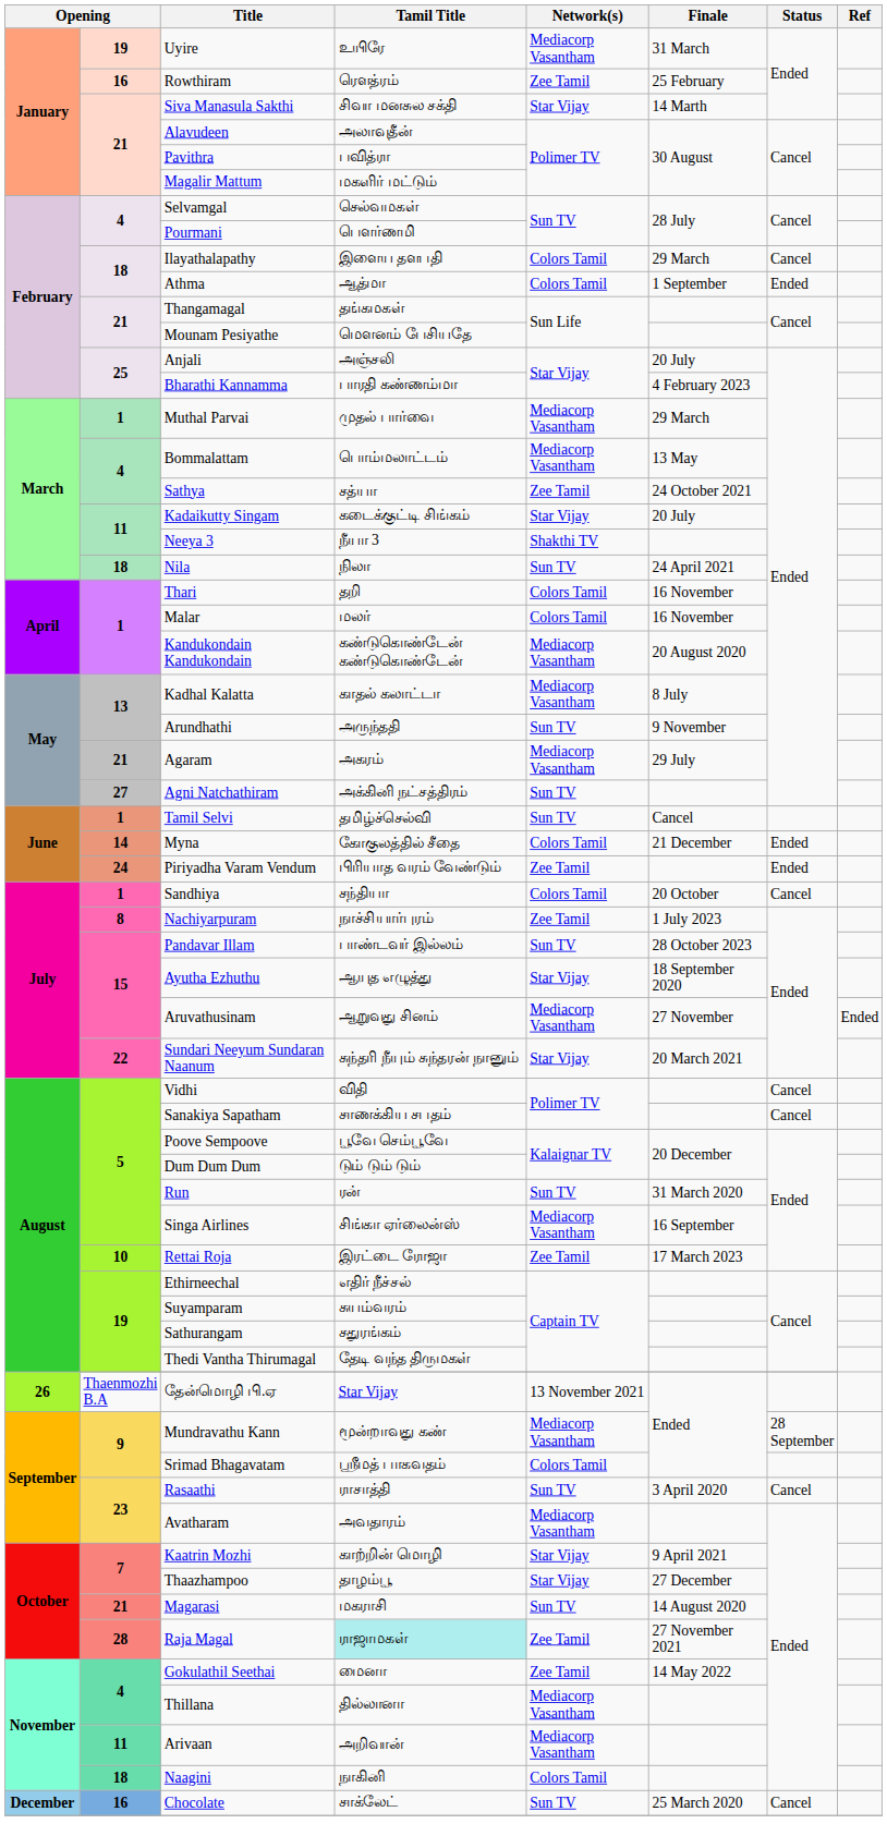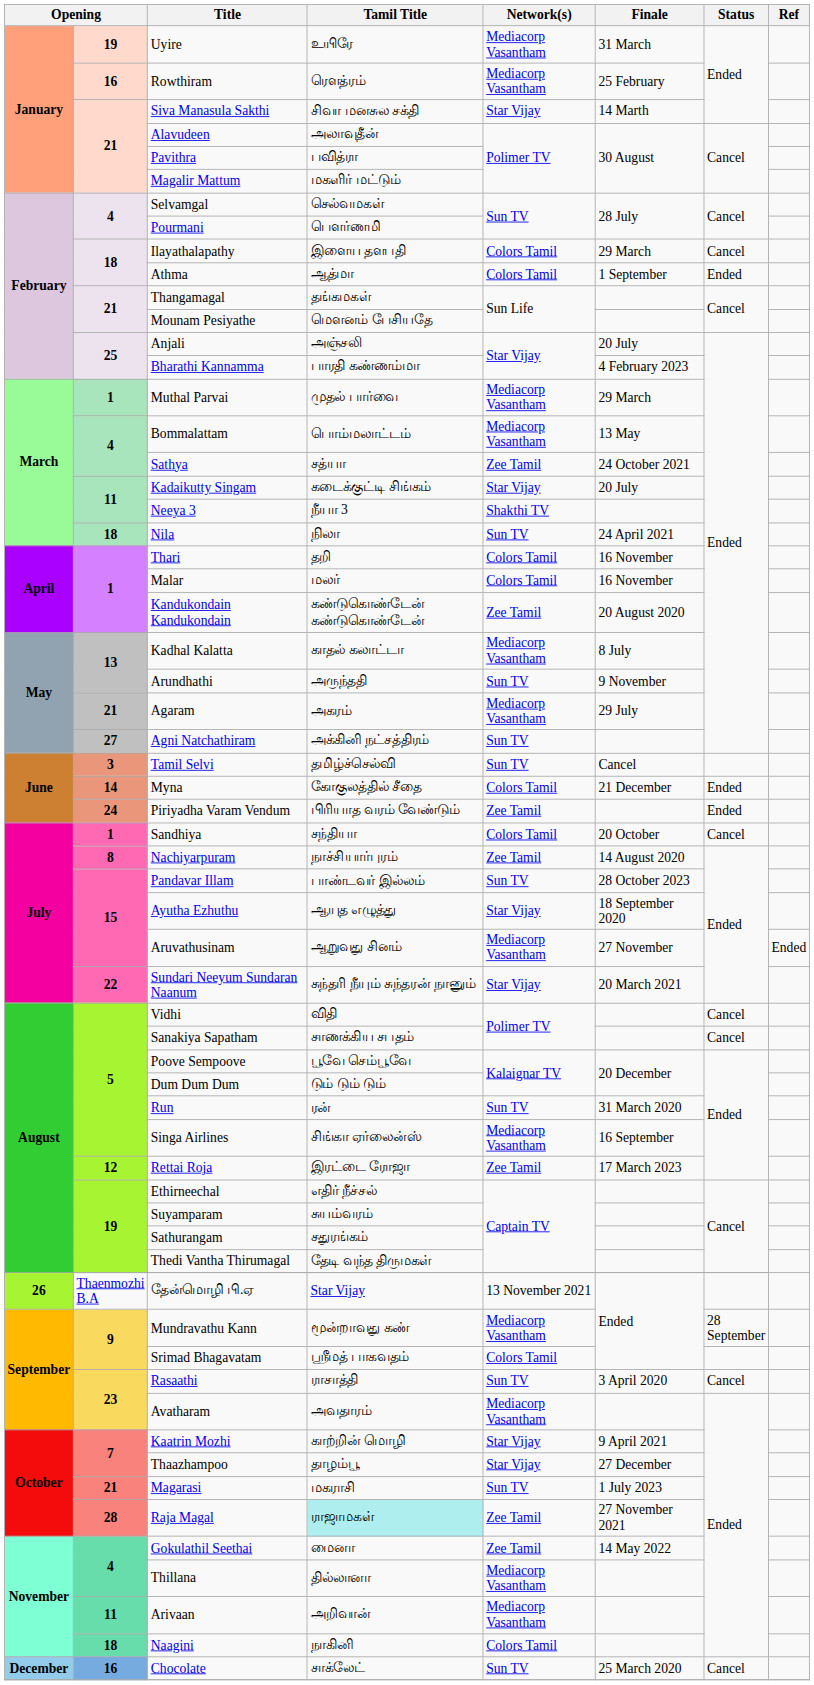Rowthiram | Network(s): Zee Tamil -> Mediacorp Vasantham
Kandukondain Kandukondain | Network(s): Mediacorp Vasantham -> Zee Tamil
Tamil Selvi | column 2: 1 -> 3
Nachiyarpuram | Finale: 1 July 2023 -> 14 August 2020
Rettai Roja | column 2: 10 -> 12
Magarasi | Finale: 14 August 2020 -> 1 July 2023
